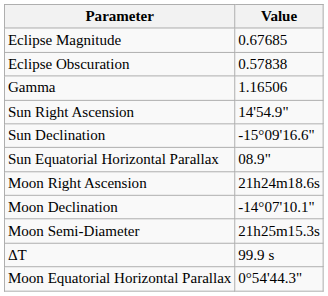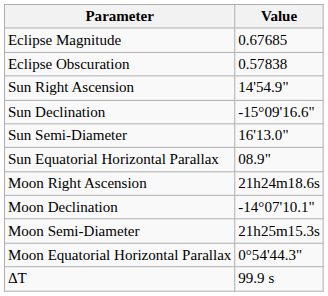- row: Gamma | 1.16506
+ row: Sun Semi-Diameter | 16'13.0"
rows swapped: Moon Equatorial Horizontal Parallax <-> ΔT
